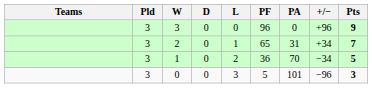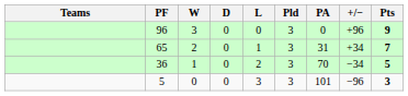columns swapped: Pld <-> PF
